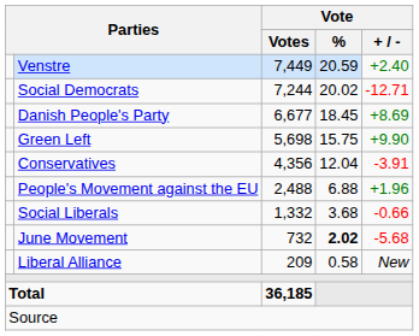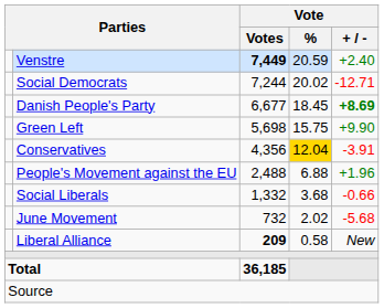Venstre | Vote / Votes: normal -> bold
Danish People's Party | Vote / + / -: normal -> bold
Conservatives | Vote / %: no background -> gold background
June Movement | Vote / %: bold -> normal
Liberal Alliance | Vote / Votes: normal -> bold
